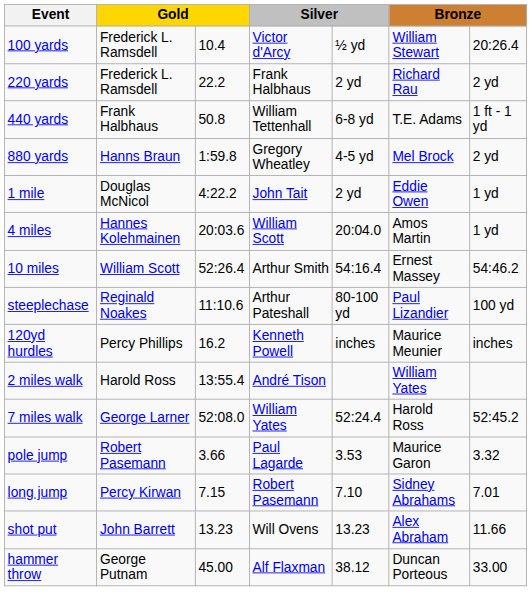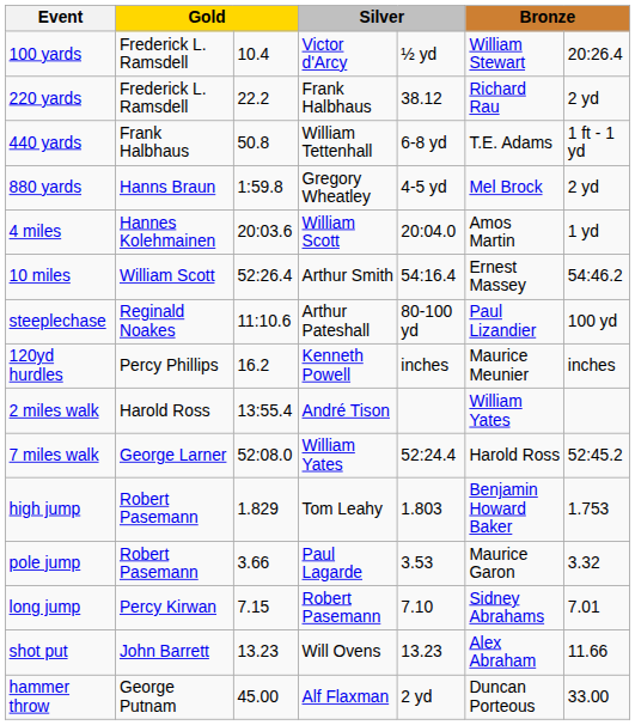220 yards | column 5: 2 yd -> 38.12
- row: 1 mile | Douglas McNicol | 4:22.2 | John Tait | 2 yd | Eddie Owen | 1 yd
+ row: high jump | Robert Pasemann | 1.829 | Tom Leahy | 1.803 | Benjamin Howard Baker | 1.753
hammer throw | column 5: 38.12 -> 2 yd
